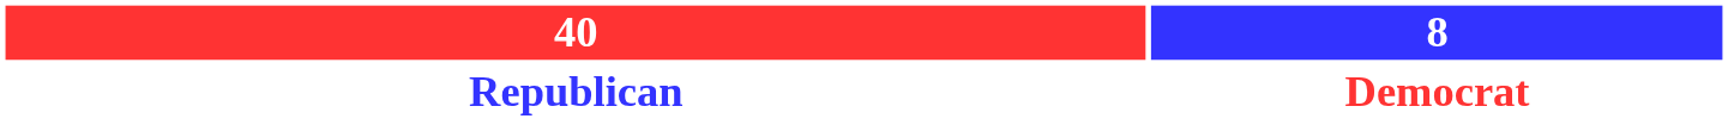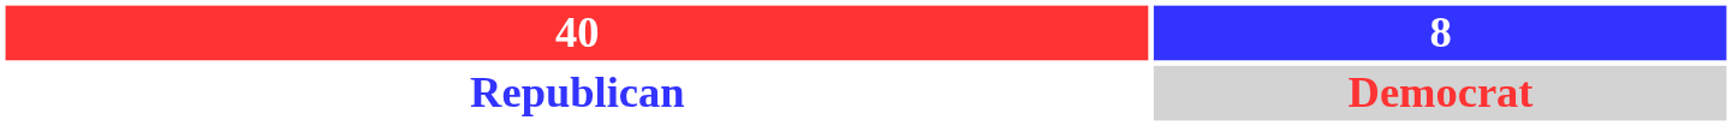Republican | column 2: no background -> lightgrey background
